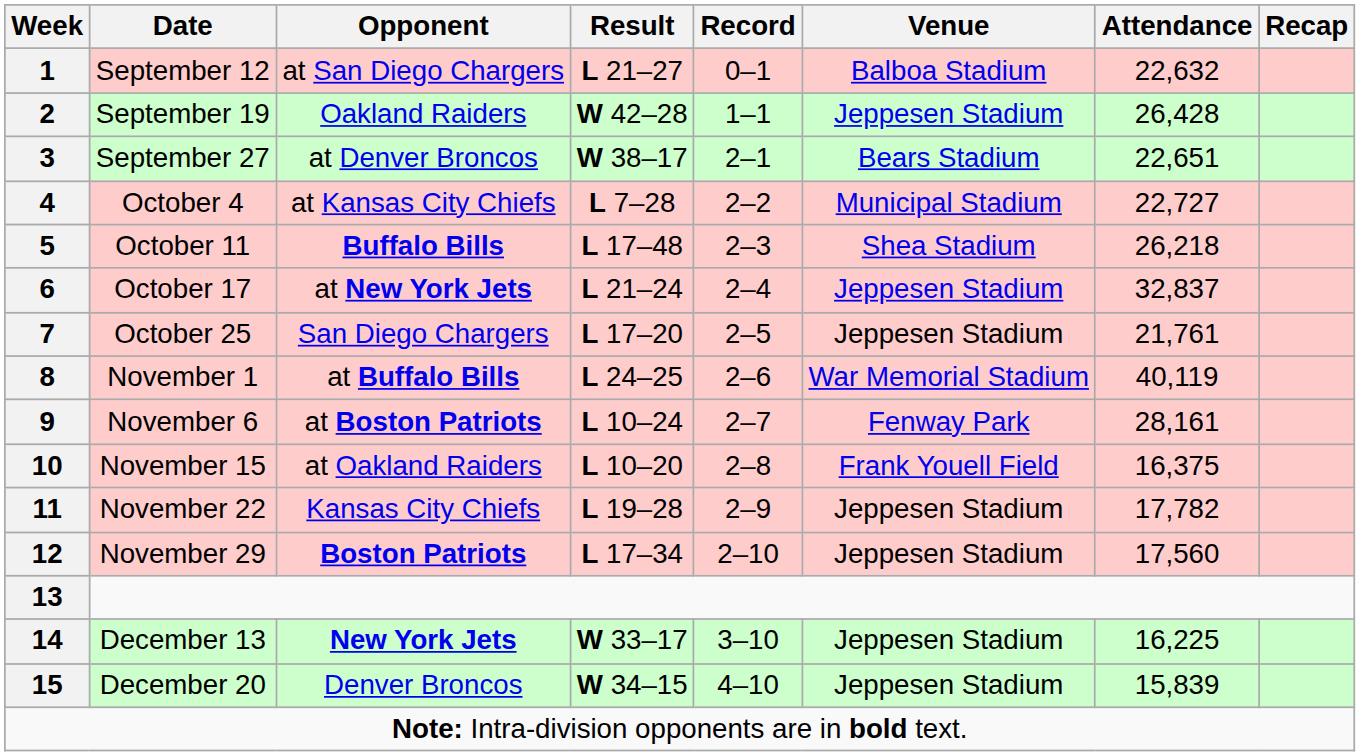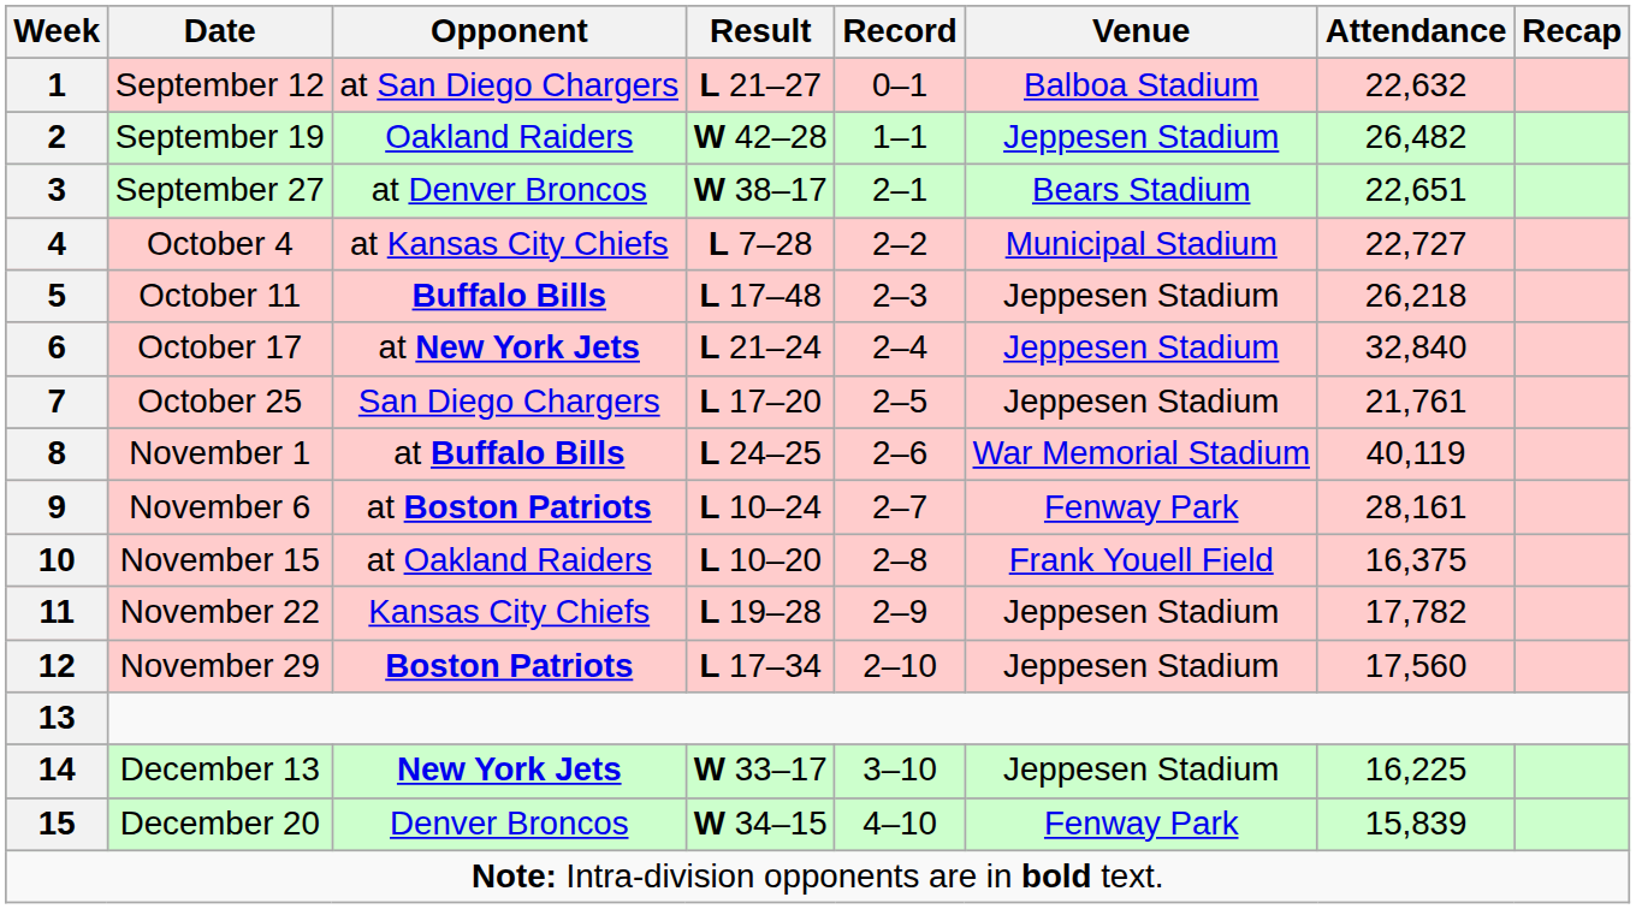2 | Attendance: 26,428 -> 26,482
5 | Venue: Shea Stadium -> Jeppesen Stadium
6 | Attendance: 32,837 -> 32,840
15 | Venue: Jeppesen Stadium -> Fenway Park
